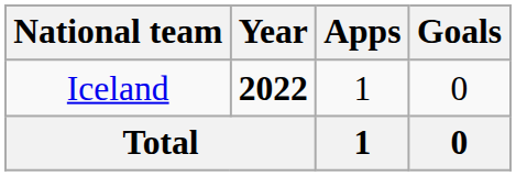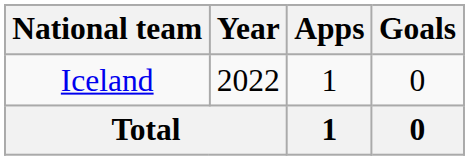Iceland | Year: bold -> normal
